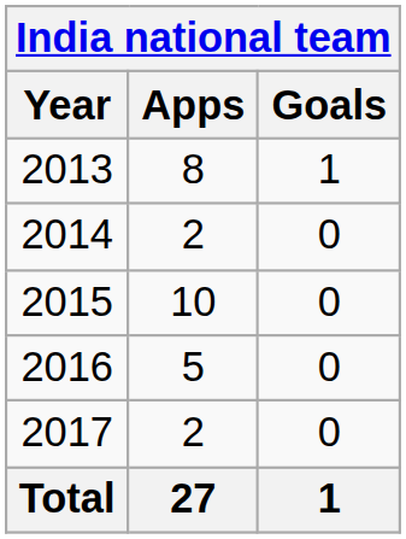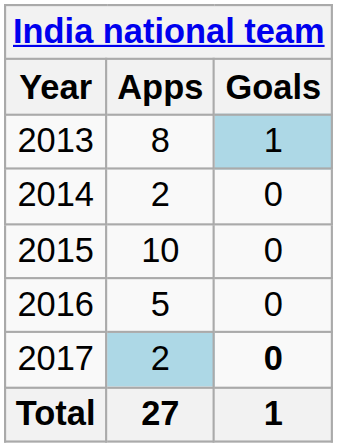2013 | Goals: no background -> lightblue background
2017 | Apps: no background -> lightblue background
2017 | Goals: normal -> bold
